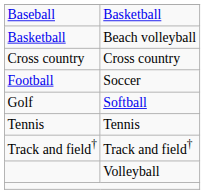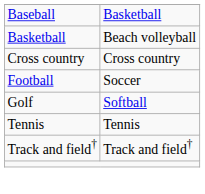- row: Volleyball
